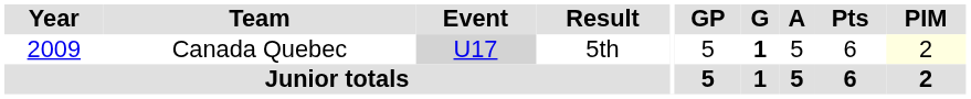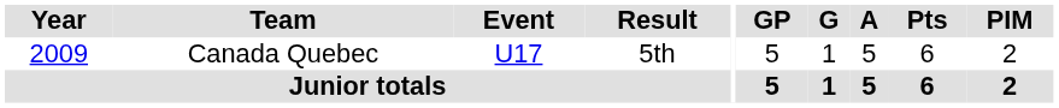Canada Quebec | Event: lightgrey background -> no background
Canada Quebec | G: bold -> normal
Canada Quebec | PIM: lightyellow background -> no background
